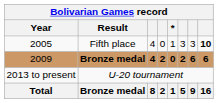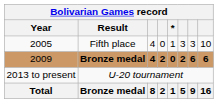Fifth place | column 8: bold -> normal
